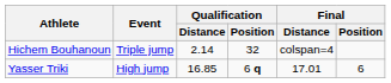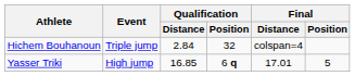Hichem Bouhanoun | Qualification / Distance: 2.14 -> 2.84
Yasser Triki | Final / Position: 6 -> 5
